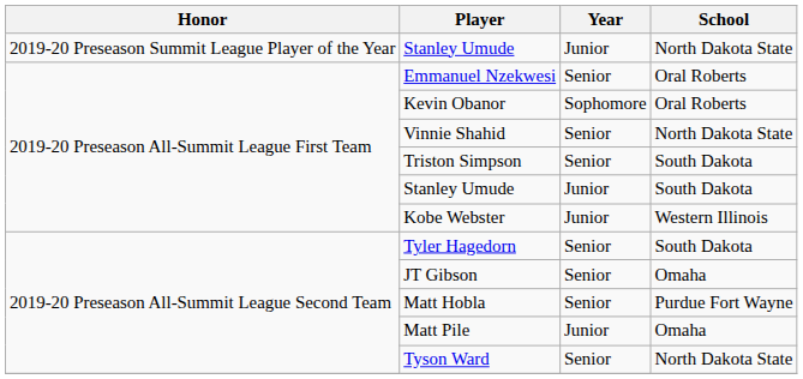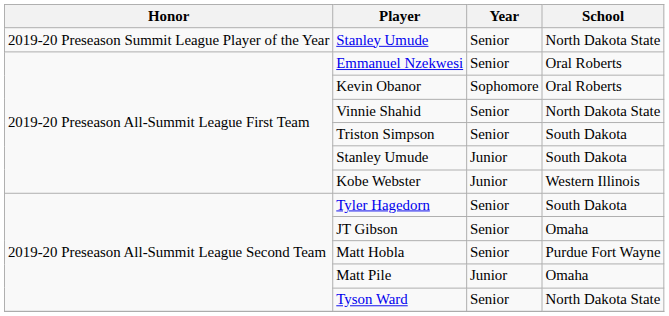row 2 | Year: Junior -> Senior
